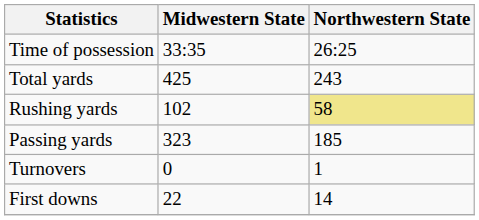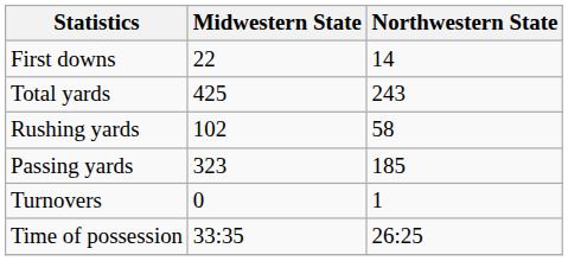rows swapped: First downs <-> Time of possession
Rushing yards | Northwestern State: khaki background -> no background
